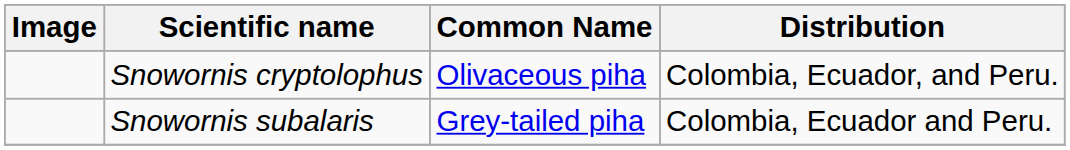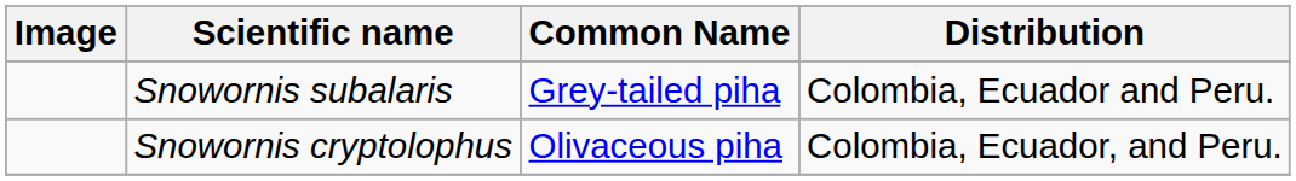rows swapped: Snowornis cryptolophus <-> Snowornis subalaris
